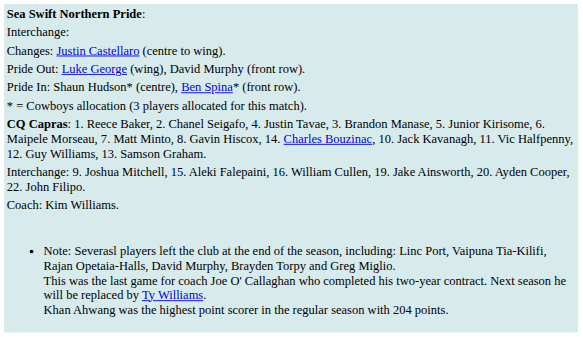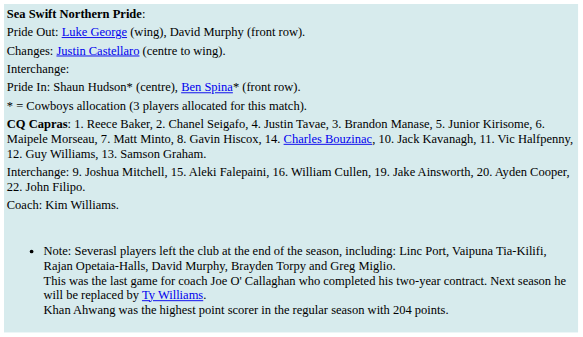row 2 | column 1: Interchange: -> Pride Out: Luke George (wing), David Murphy (front row).
row 4 | column 1: Pride Out: Luke George (wing), David Murphy (front row). -> Interchange:
